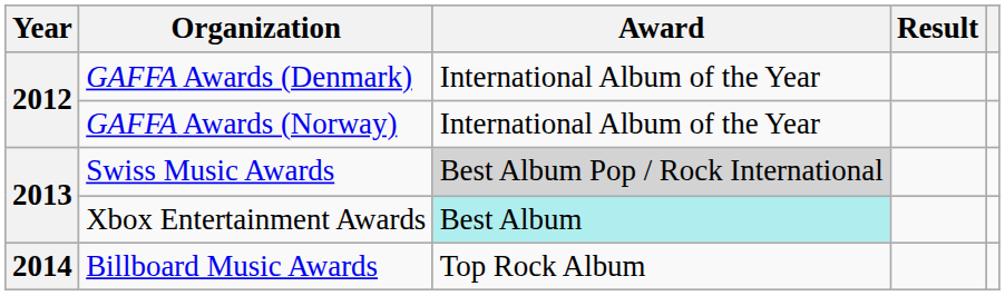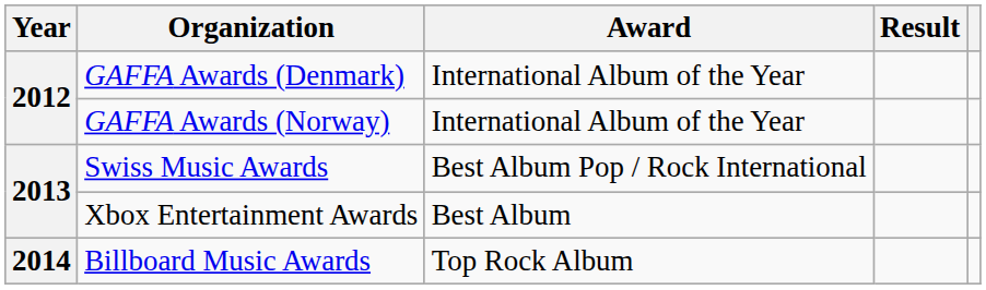Swiss Music Awards | Award: lightgrey background -> no background
Xbox Entertainment Awards | Award: paleturquoise background -> no background
